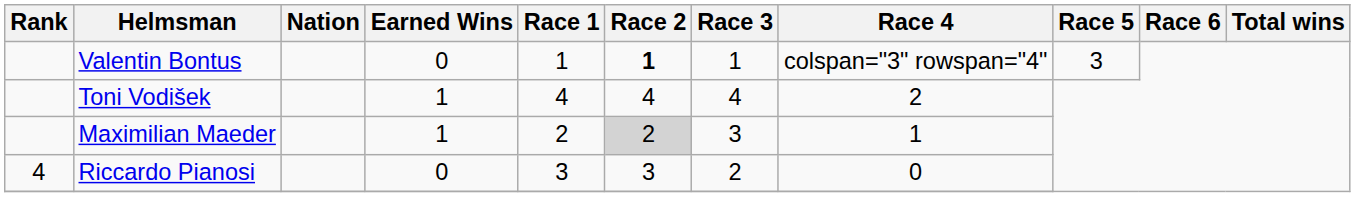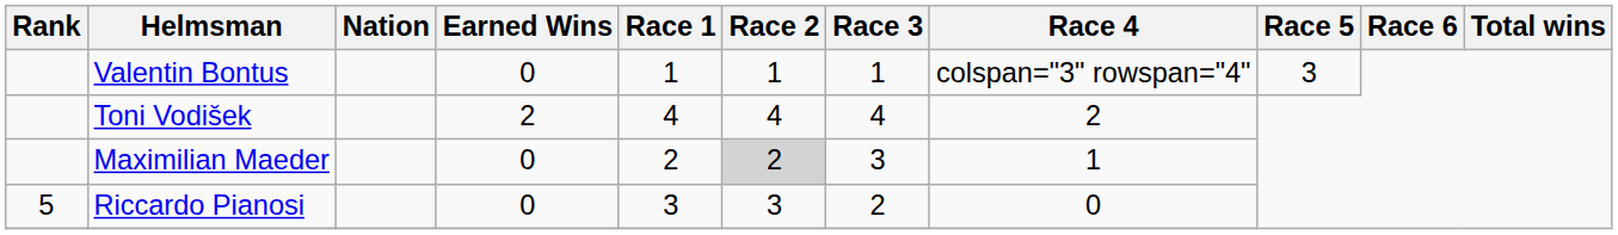Valentin Bontus | Race 2: bold -> normal
Toni Vodišek | Earned Wins: 1 -> 2
Maximilian Maeder | Earned Wins: 1 -> 0
Riccardo Pianosi | Rank: 4 -> 5
